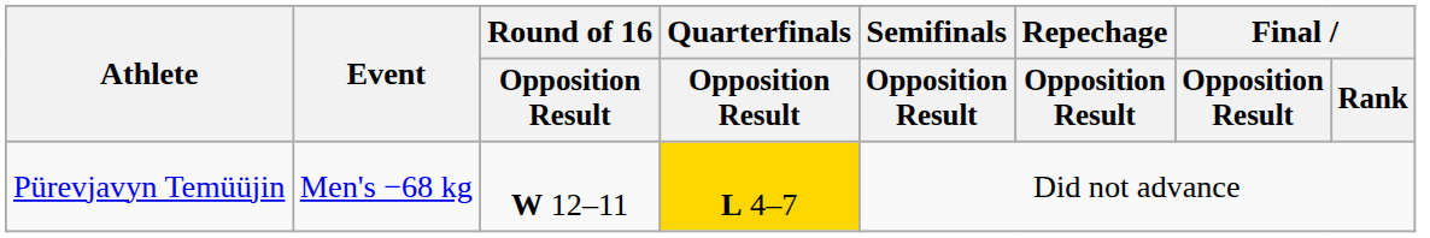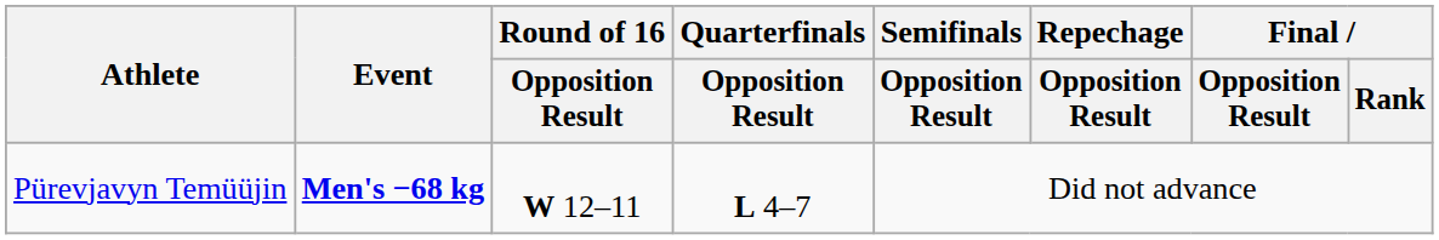Pürevjavyn Temüüjin | Event: normal -> bold
Pürevjavyn Temüüjin | Quarterfinals / Opposition Result: gold background -> no background
